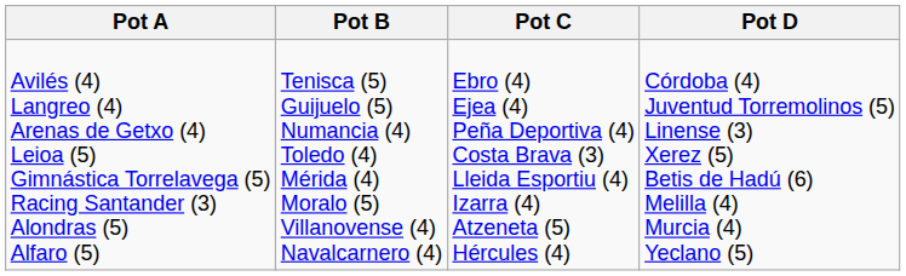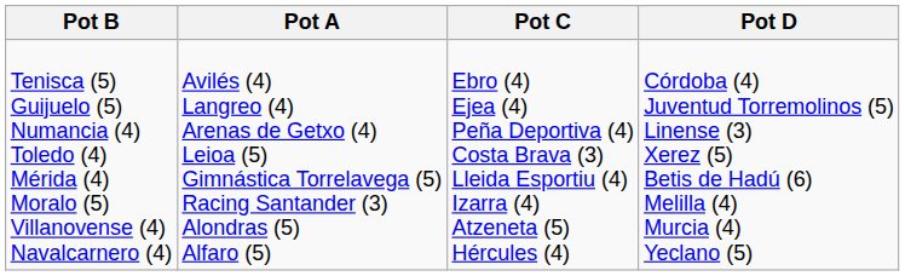columns swapped: Pot A <-> Pot B
